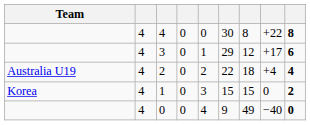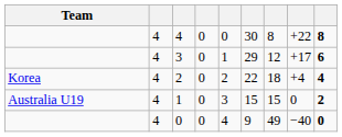row 4 | Team: Australia U19 -> Korea
row 5 | Team: Korea -> Australia U19
